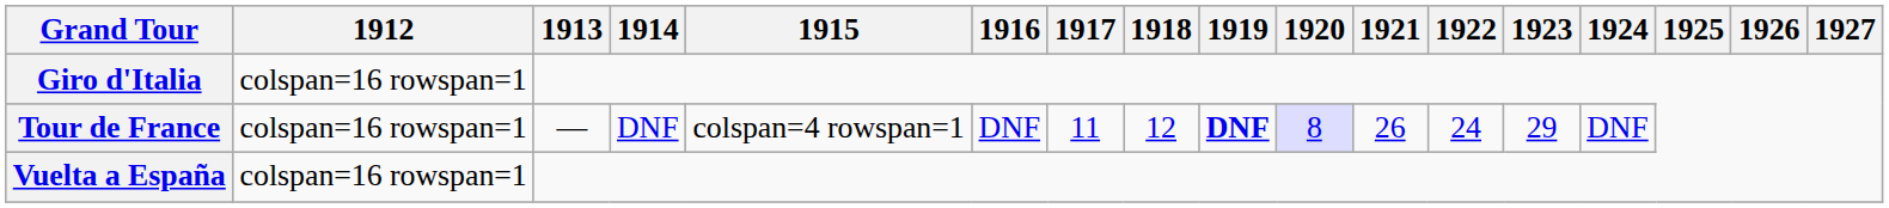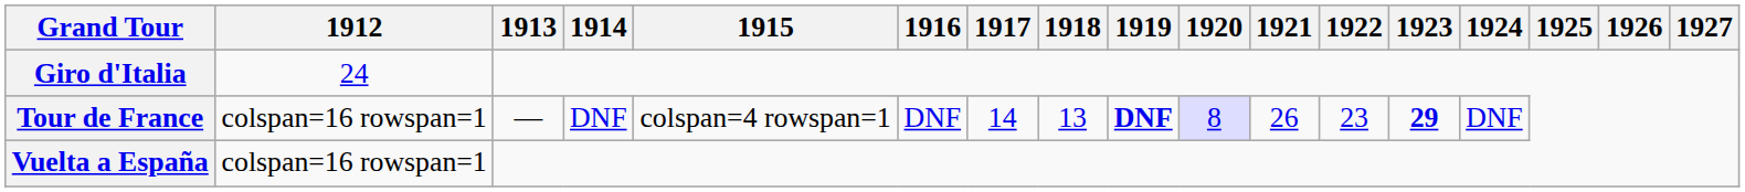Giro d'Italia | 1912: colspan=16 rowspan=1 -> 24
Tour de France | 1917: 11 -> 14
Tour de France | 1918: 12 -> 13
Tour de France | 1922: 24 -> 23
Tour de France | 1923: normal -> bold
